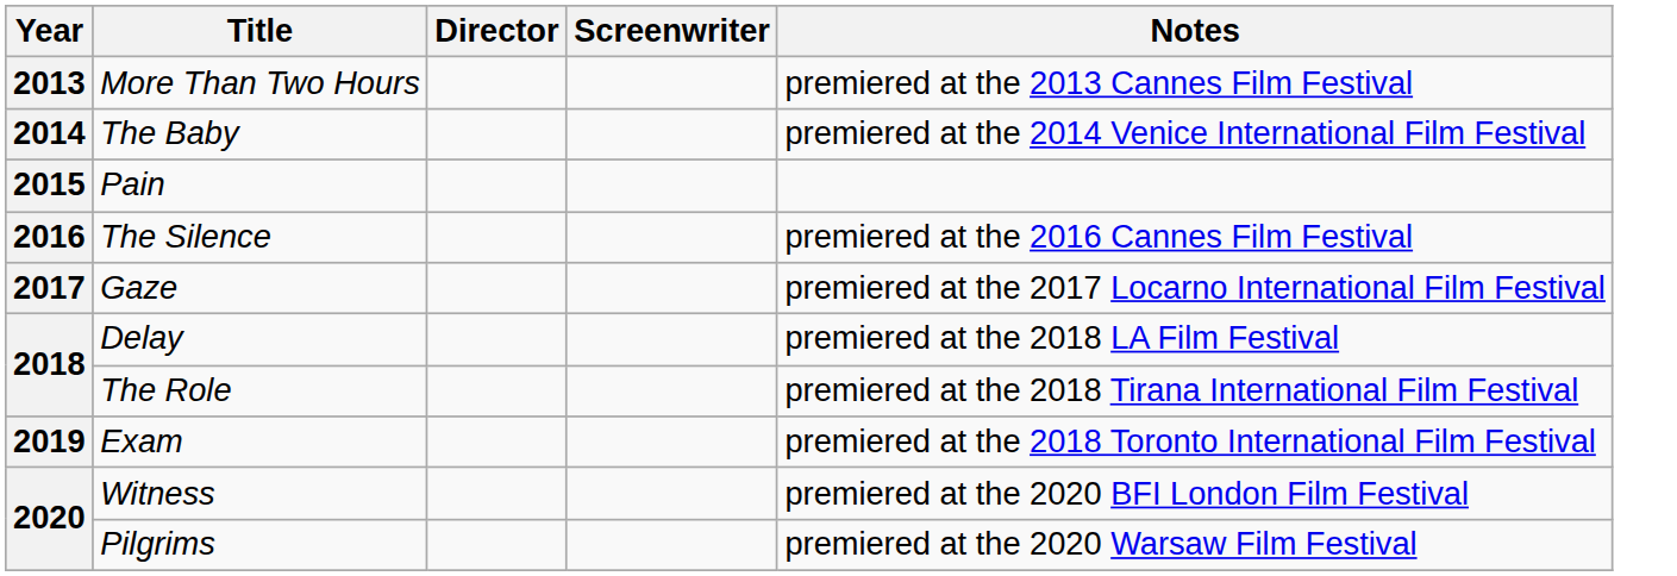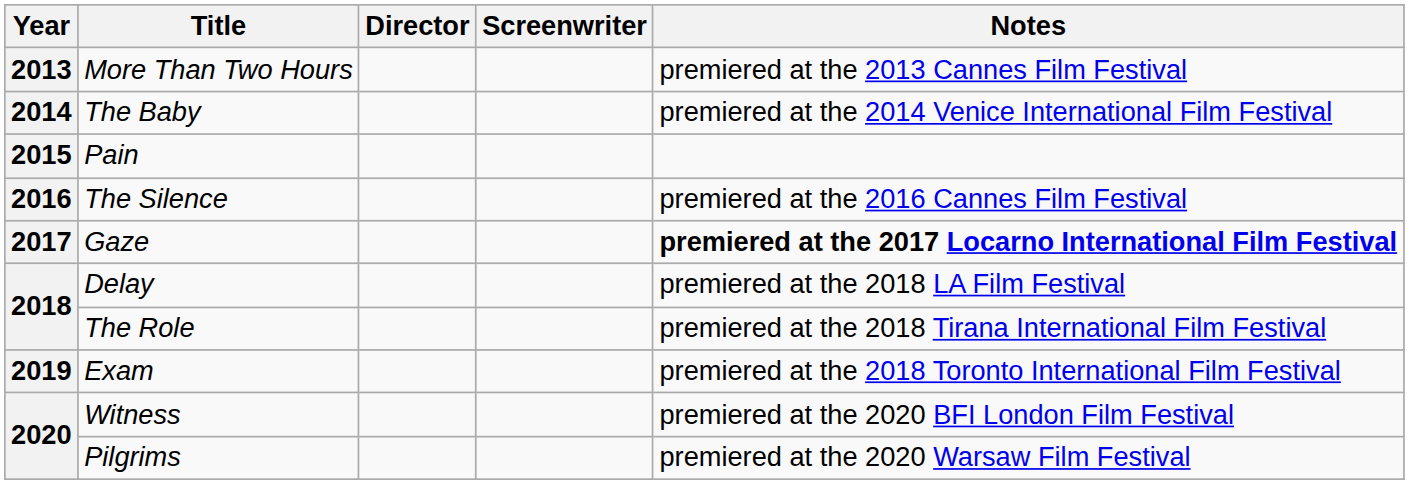Gaze | Notes: normal -> bold
